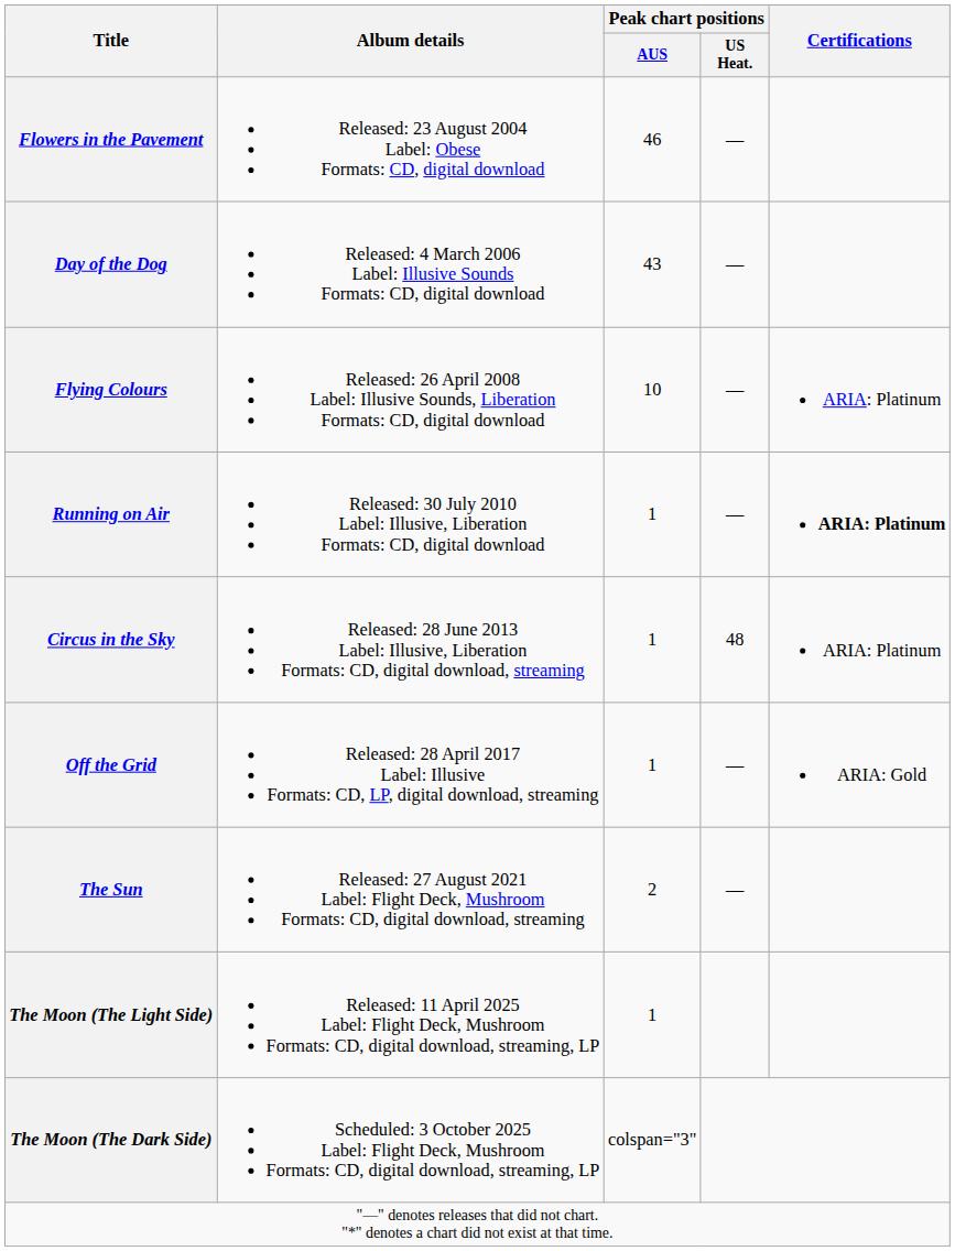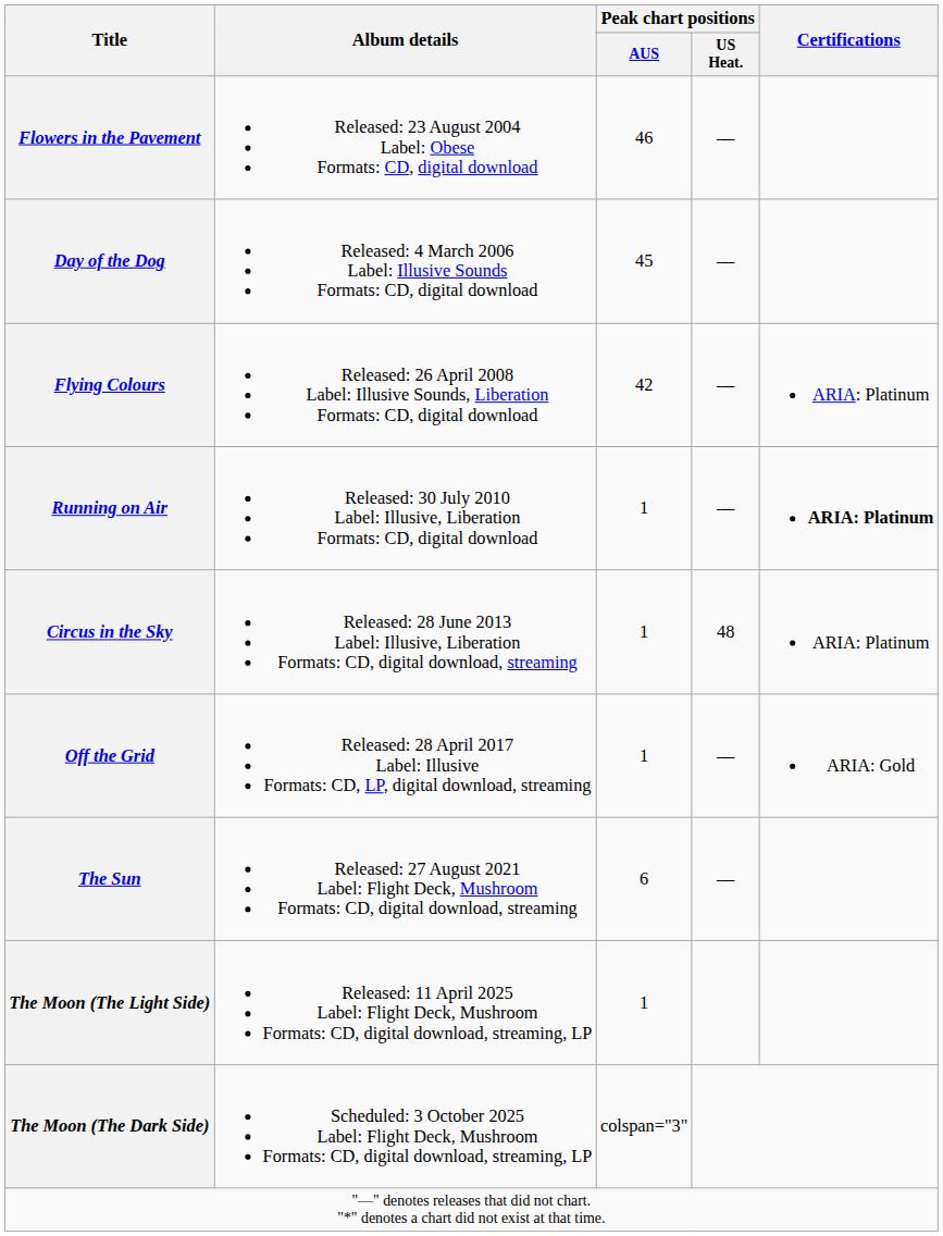Day of the Dog | Peak chart positions / AUS: 43 -> 45
Flying Colours | Peak chart positions / AUS: 10 -> 42
The Sun | Peak chart positions / AUS: 2 -> 6
